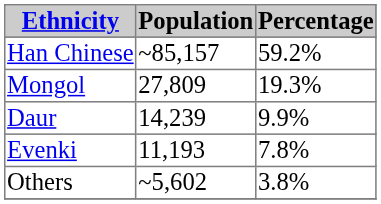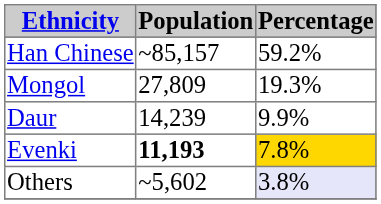Evenki | Population: normal -> bold
Evenki | Percentage: no background -> gold background
Others | Percentage: no background -> lavender background
